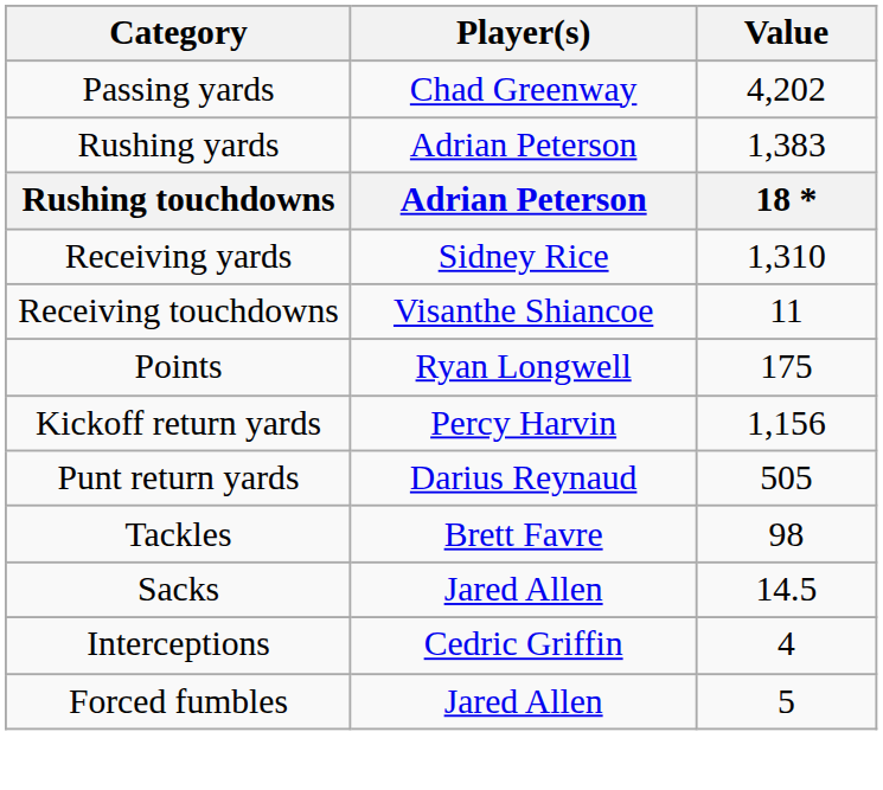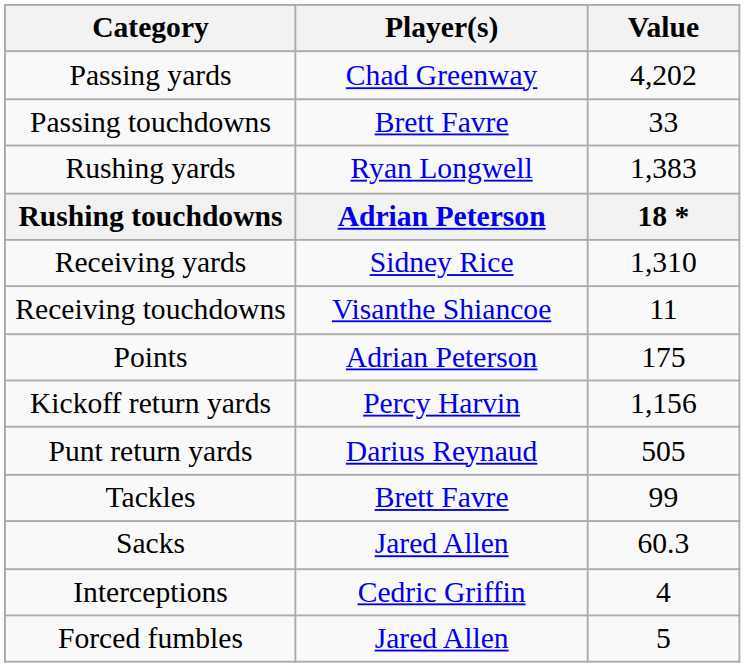+ row: Passing touchdowns | Brett Favre | 33
Rushing yards | Player(s): Adrian Peterson -> Ryan Longwell
Points | Player(s): Ryan Longwell -> Adrian Peterson
Tackles | Value: 98 -> 99
Sacks | Value: 14.5 -> 60.3
